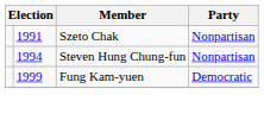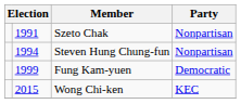+ row: 2015 | Wong Chi-ken | KEC
